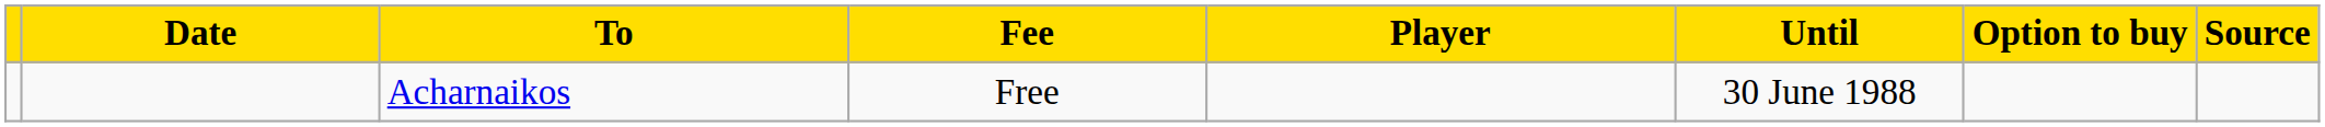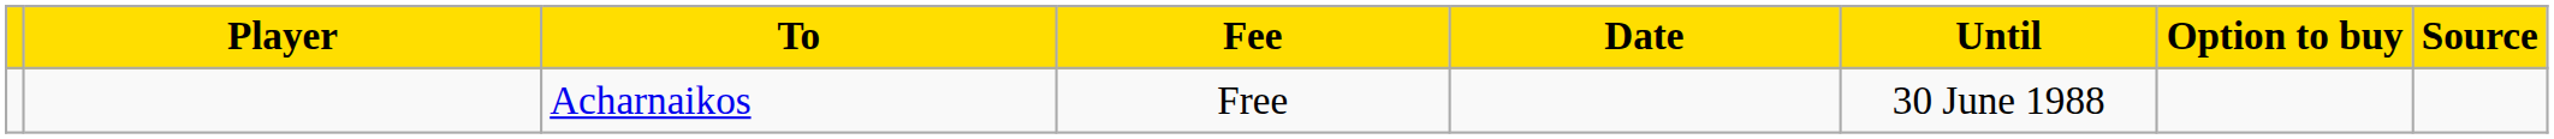columns swapped: Player <-> Date
